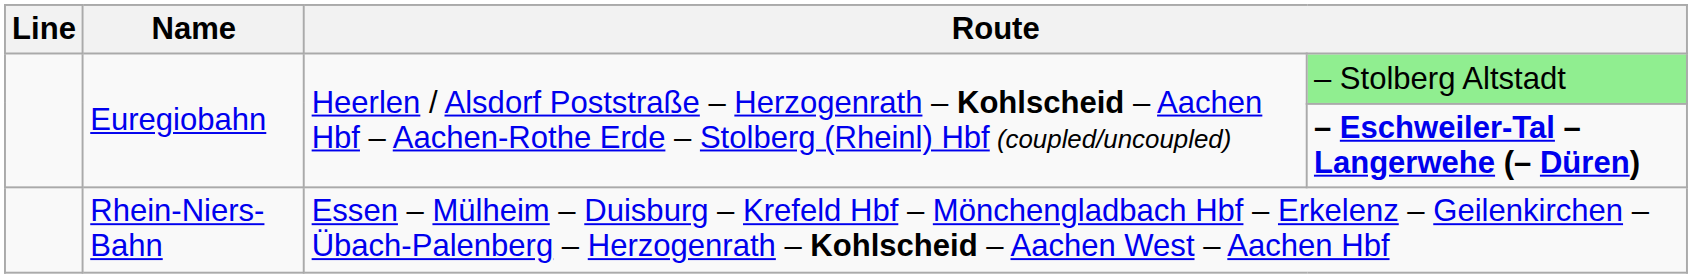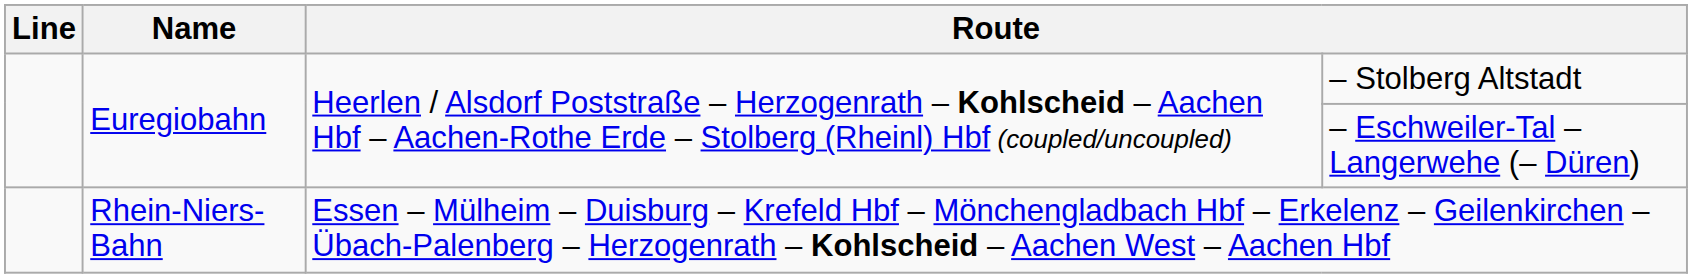– Stolberg Altstadt | column 4: lightgreen background -> no background
– Eschweiler-Tal – Langerwehe (– Düren) | column 4: bold -> normal
